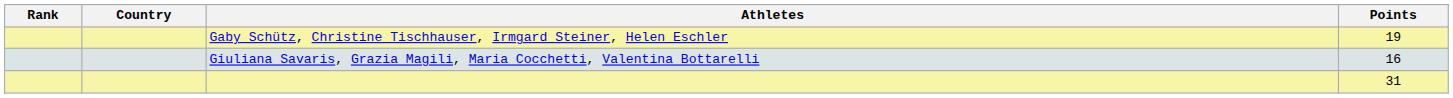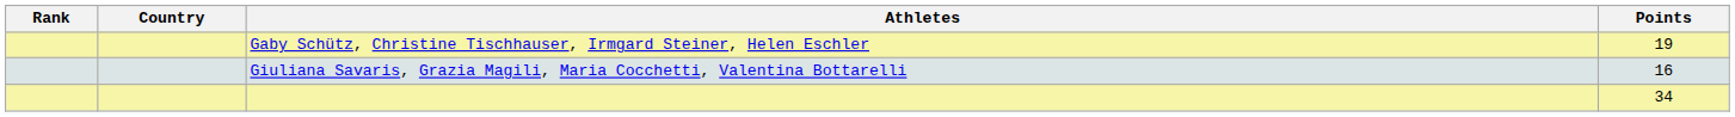row 4 | Points: 31 -> 34
